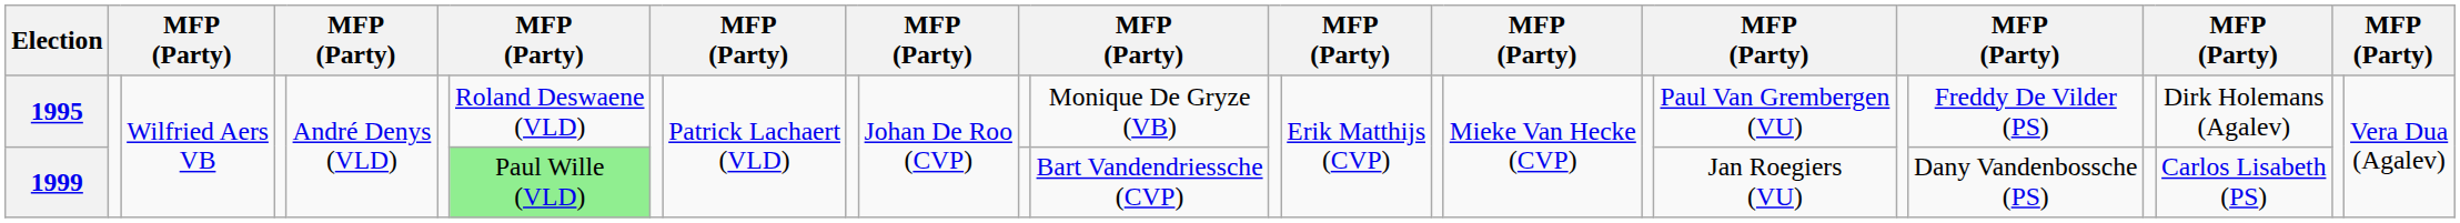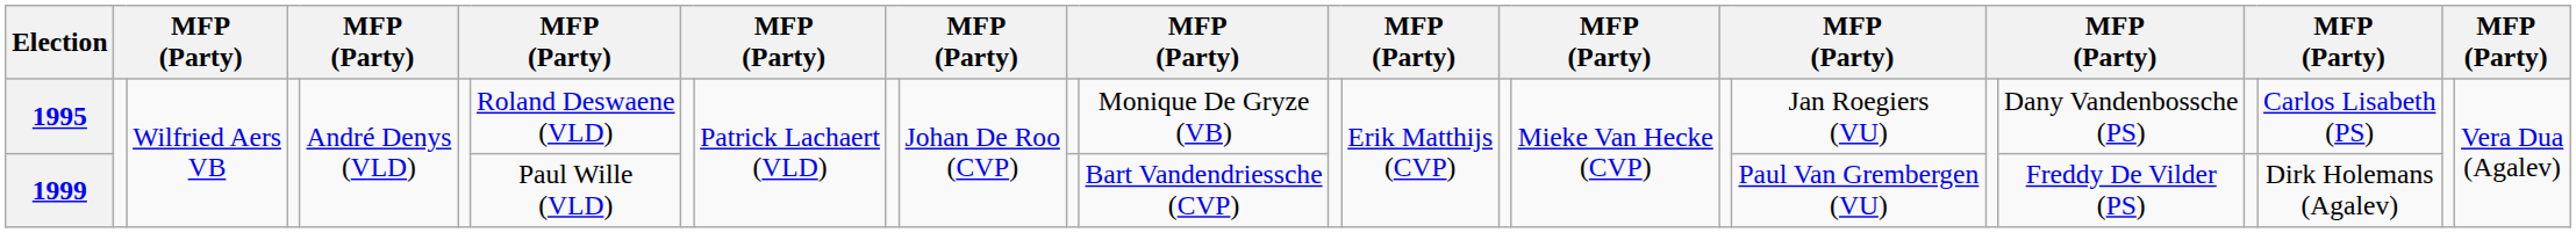1995 | column 19: Paul Van Grembergen (VU) -> Jan Roegiers (VU)
1995 | column 21: Freddy De Vilder (PS) -> Dany Vandenbossche (PS)
1995 | column 23: Dirk Holemans (Agalev) -> Carlos Lisabeth (PS)
1999 | column 7: lightgreen background -> no background
1999 | column 19: Jan Roegiers (VU) -> Paul Van Grembergen (VU)
1999 | column 21: Dany Vandenbossche (PS) -> Freddy De Vilder (PS)
1999 | column 23: Carlos Lisabeth (PS) -> Dirk Holemans (Agalev)
